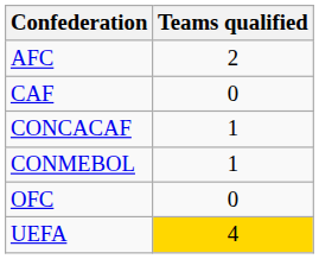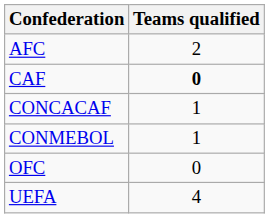CAF | Teams qualified: normal -> bold
UEFA | Teams qualified: gold background -> no background
